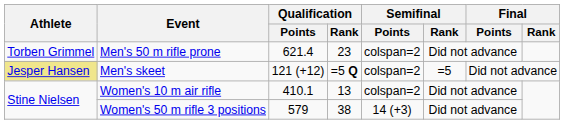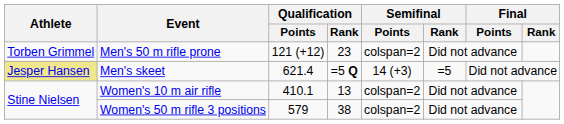Men's 50 m rifle prone | Qualification / Points: 621.4 -> 121 (+12)
Men's skeet | Qualification / Points: 121 (+12) -> 621.4
Men's skeet | Semifinal / Points: colspan=2 -> 14 (+3)
Women's 50 m rifle 3 positions | Semifinal / Points: 14 (+3) -> colspan=2
